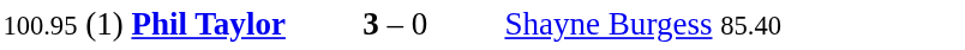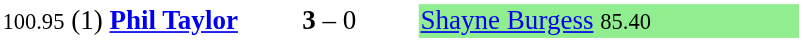100.95 (1) Phil Taylor | column 3: no background -> lightgreen background
